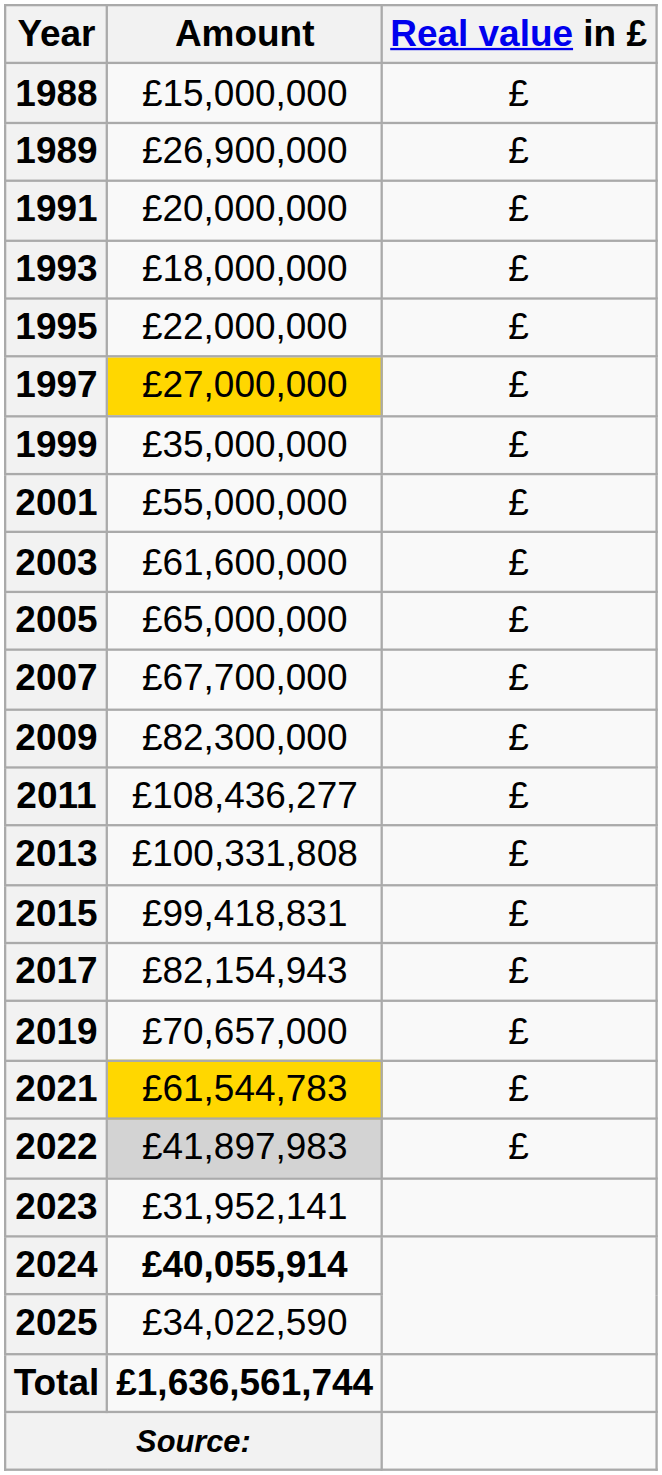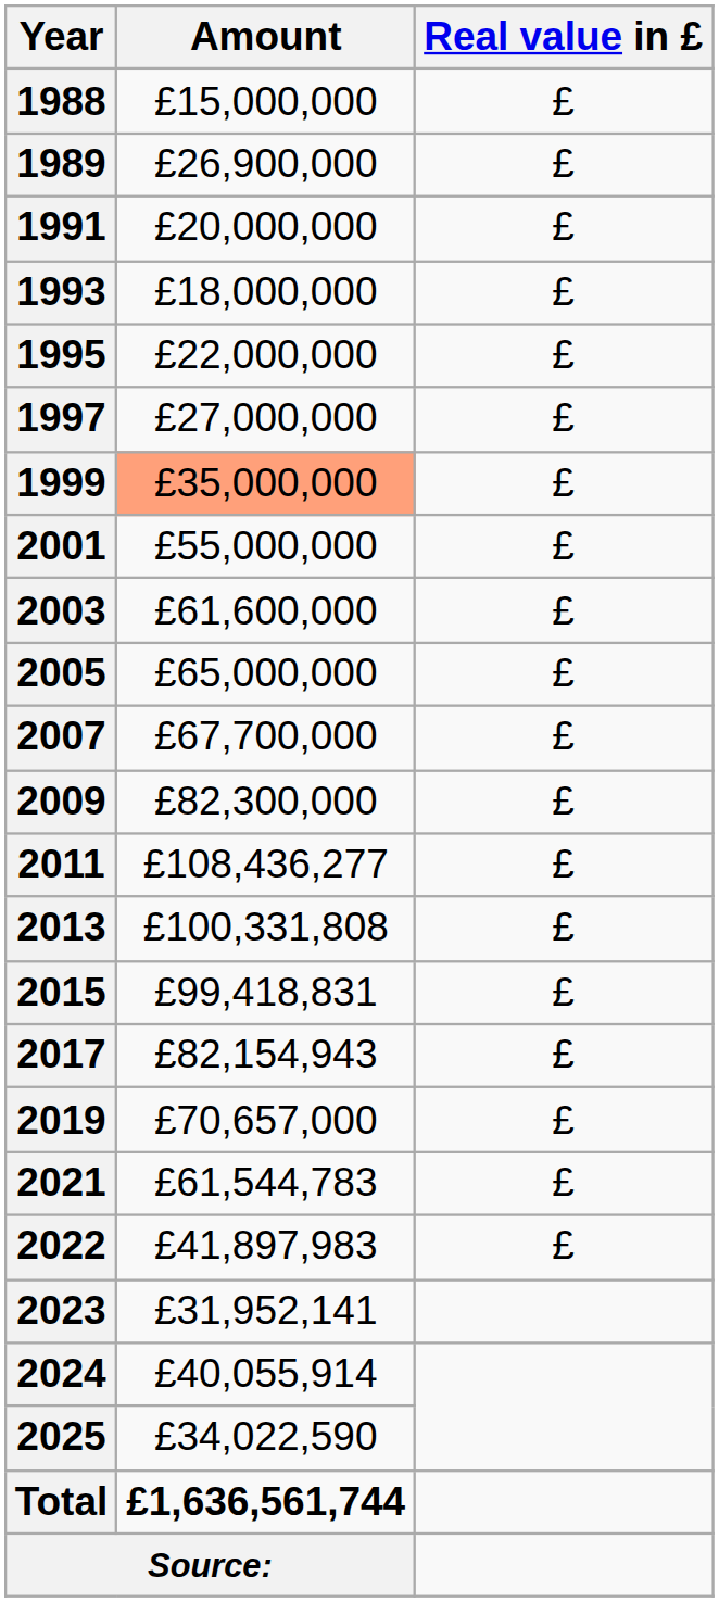1997 | Amount: gold background -> no background
1999 | Amount: no background -> lightsalmon background
2021 | Amount: gold background -> no background
2022 | Amount: lightgrey background -> no background
2024 | Amount: bold -> normal
